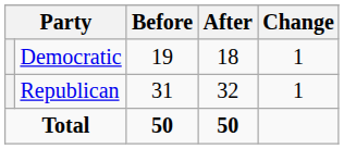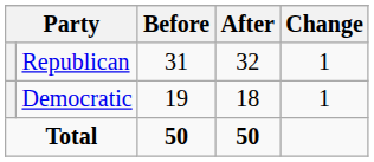rows swapped: Republican <-> Democratic
